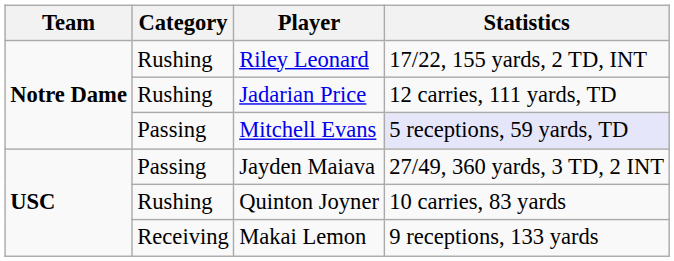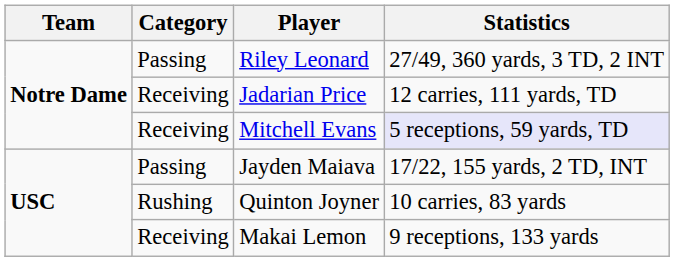Riley Leonard | Category: Rushing -> Passing
Riley Leonard | Statistics: 17/22, 155 yards, 2 TD, INT -> 27/49, 360 yards, 3 TD, 2 INT
Jadarian Price | Category: Rushing -> Receiving
Mitchell Evans | Category: Passing -> Receiving
Jayden Maiava | Statistics: 27/49, 360 yards, 3 TD, 2 INT -> 17/22, 155 yards, 2 TD, INT
